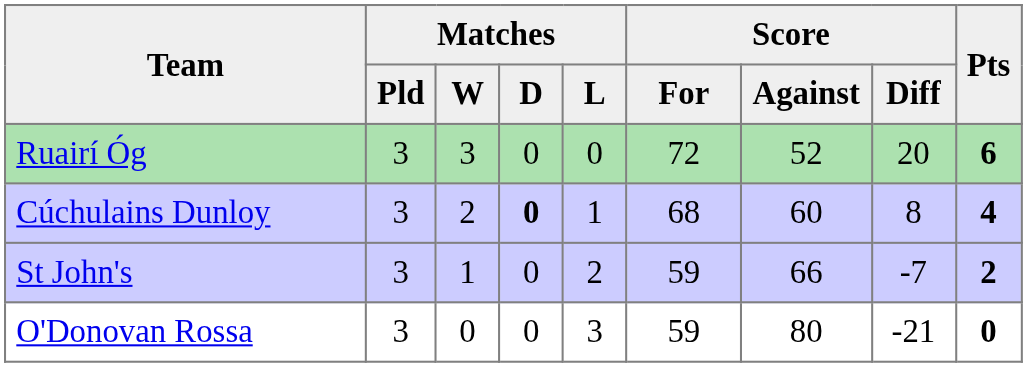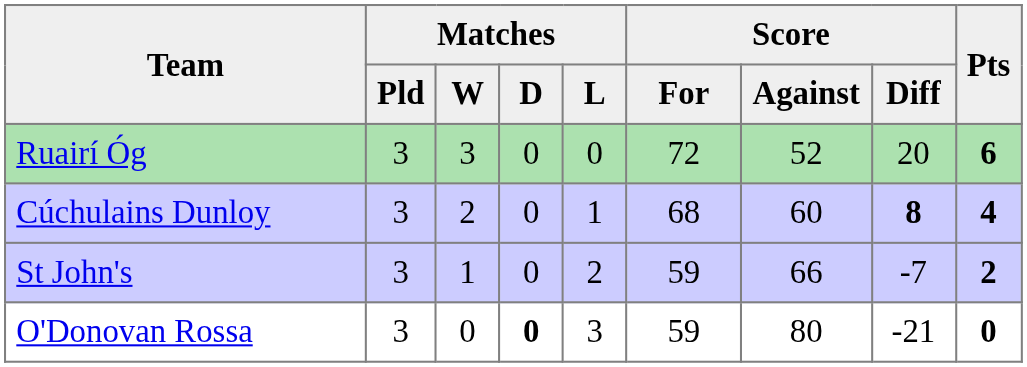Cúchulains Dunloy | Matches / D: bold -> normal
Cúchulains Dunloy | Score / Diff: normal -> bold
O'Donovan Rossa | Matches / D: normal -> bold
